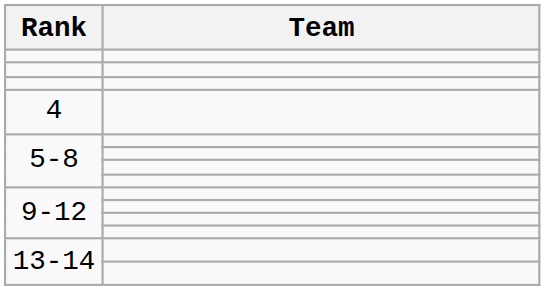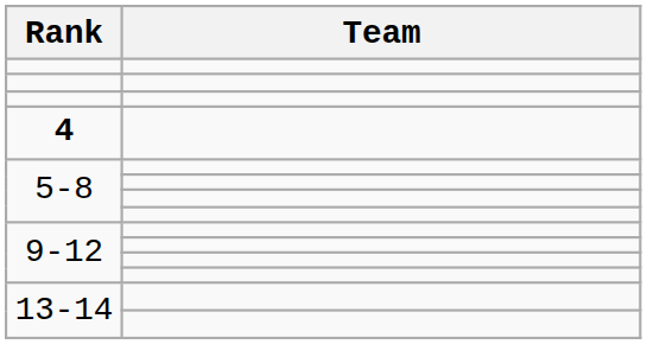row 5 | Rank: normal -> bold
